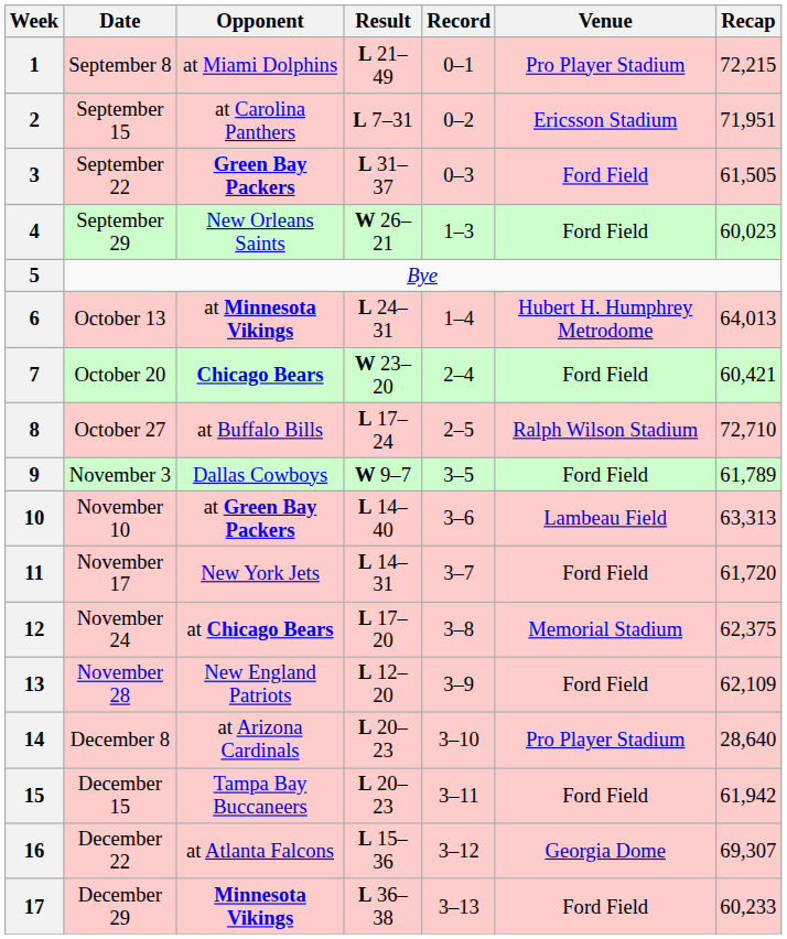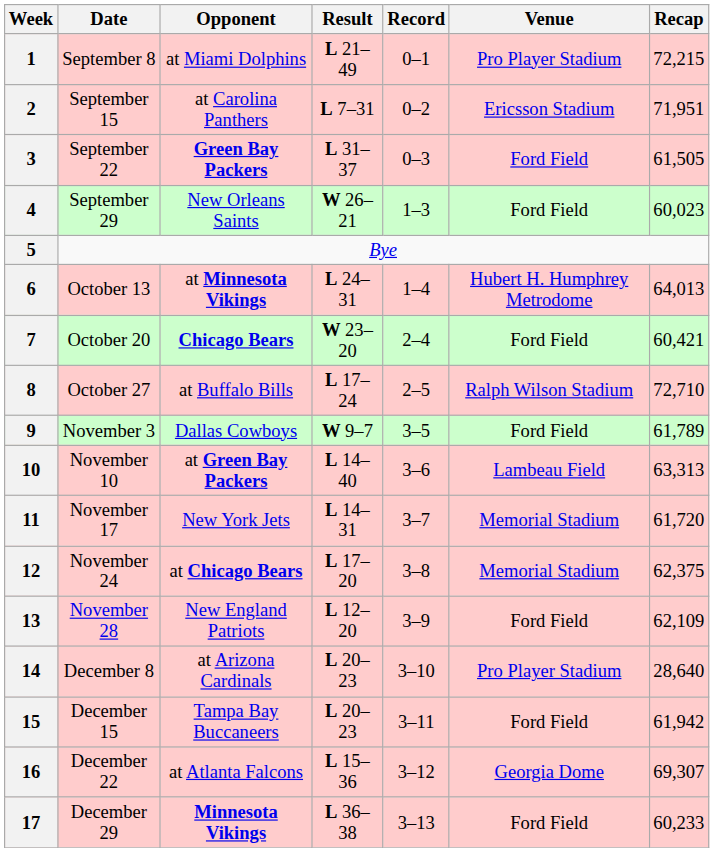11 | Venue: Ford Field -> Memorial Stadium
